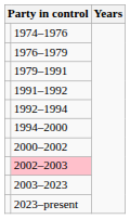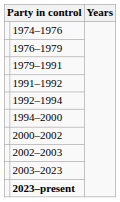2002–2003 | column 2: pink background -> no background
2023–present | column 2: normal -> bold
